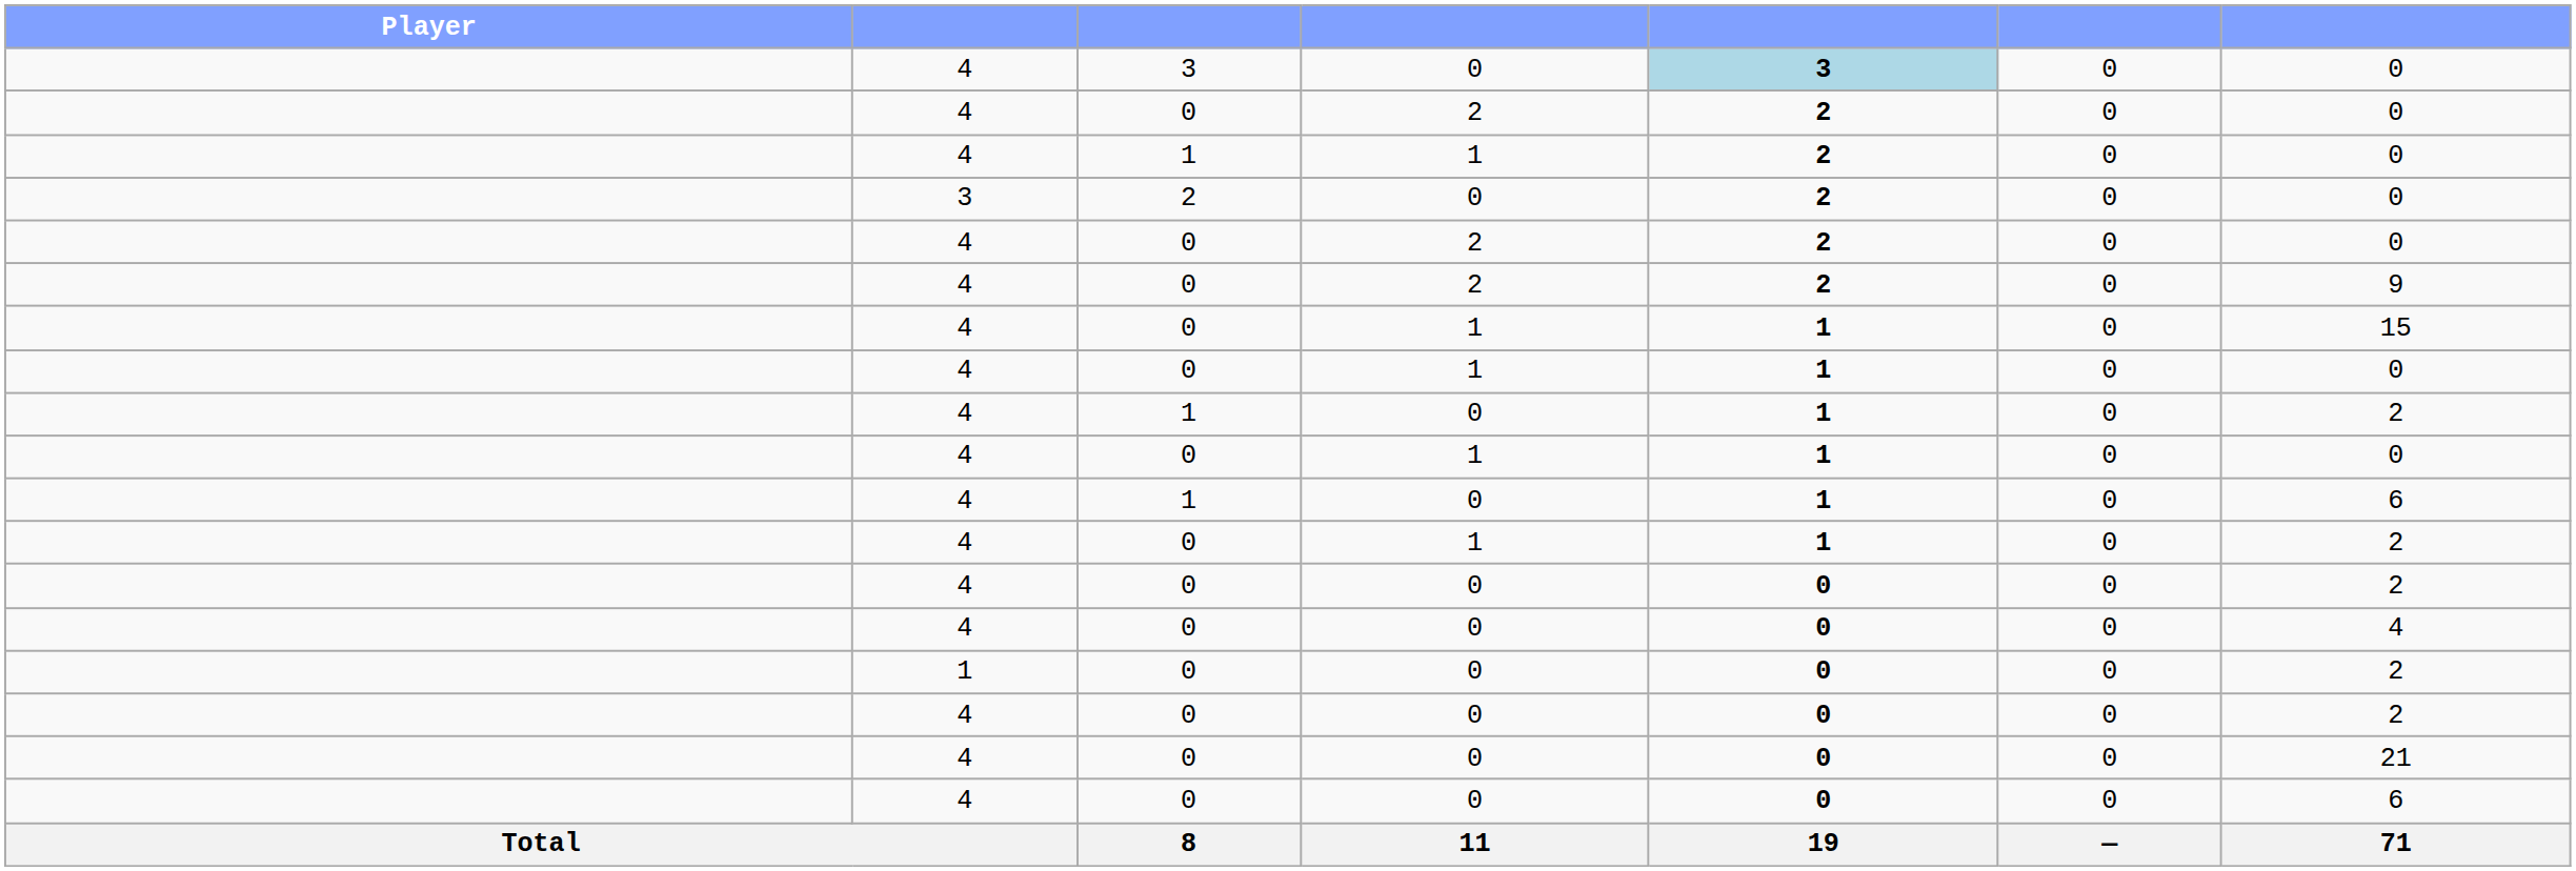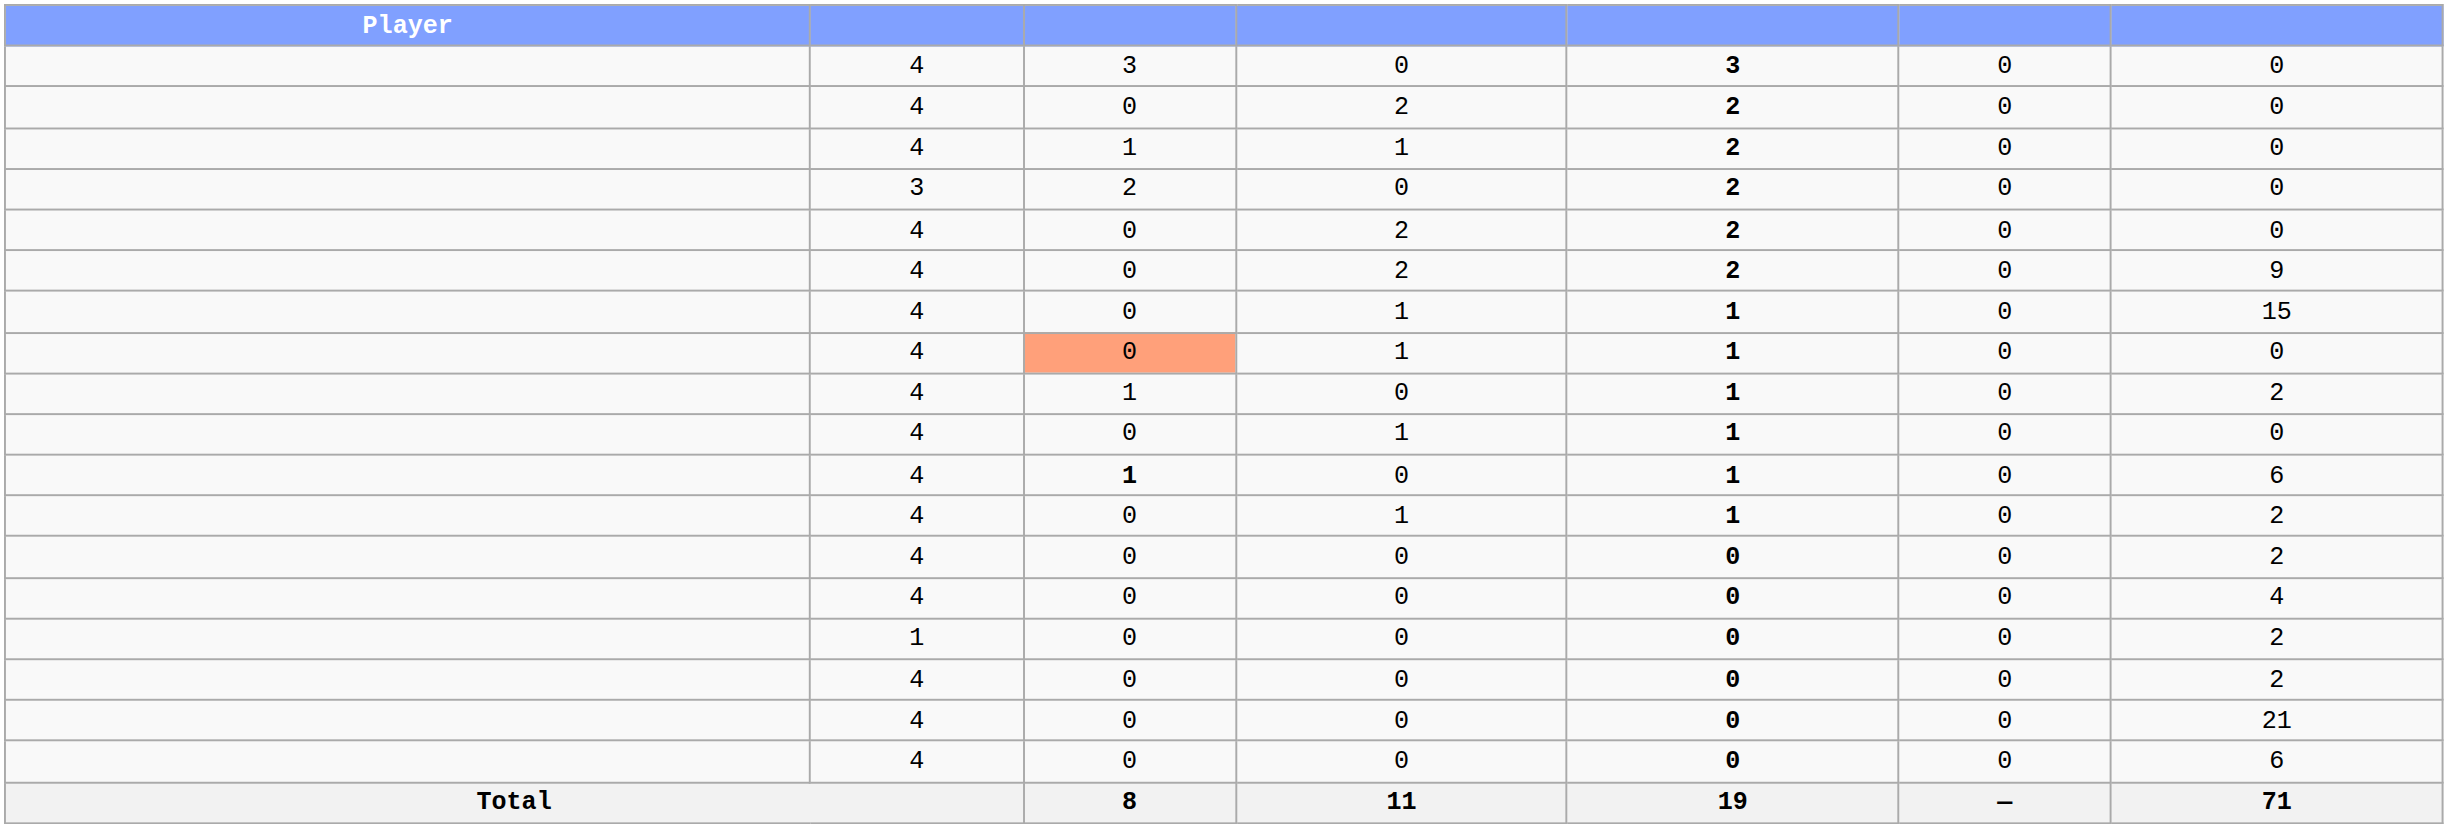row 2 | column 5: lightblue background -> no background
row 9 | column 3: no background -> lightsalmon background
row 12 | column 3: normal -> bold
